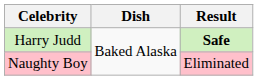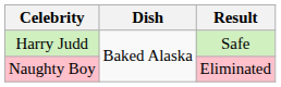Harry Judd | Result: bold -> normal
